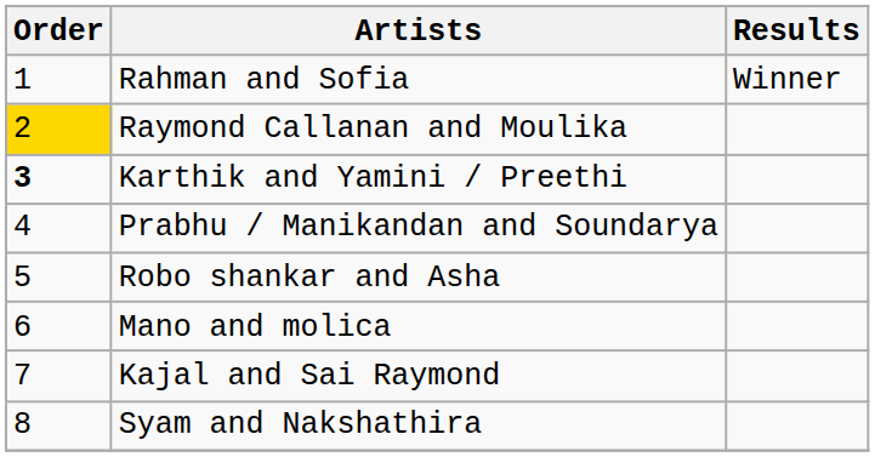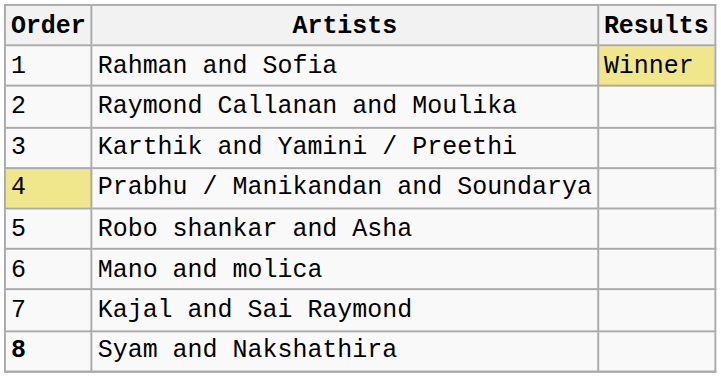Rahman and Sofia | Results: no background -> khaki background
Raymond Callanan and Moulika | Order: gold background -> no background
Karthik and Yamini / Preethi | Order: bold -> normal
Prabhu / Manikandan and Soundarya | Order: no background -> khaki background
Syam and Nakshathira | Order: normal -> bold
